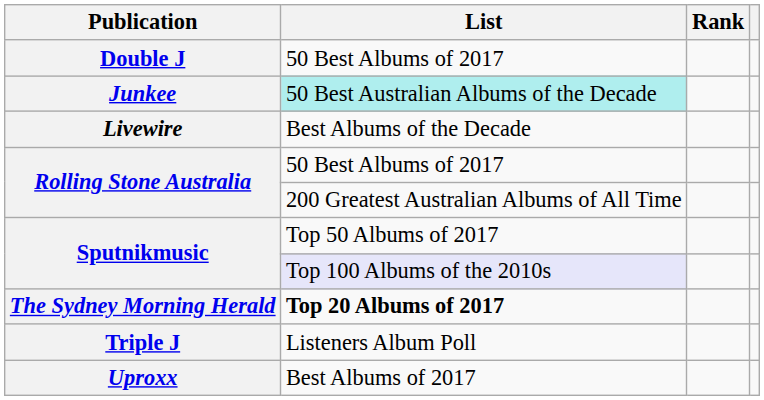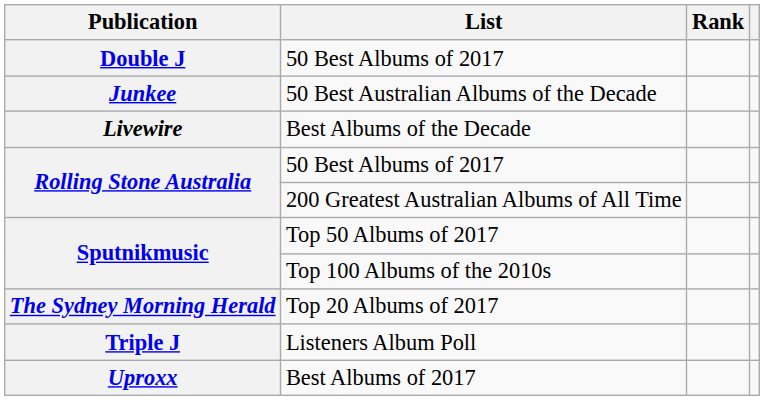50 Best Australian Albums of the Decade | List: paleturquoise background -> no background
Top 100 Albums of the 2010s | List: lavender background -> no background
Top 20 Albums of 2017 | List: bold -> normal
